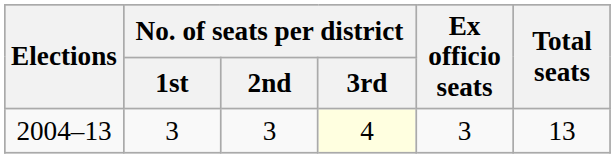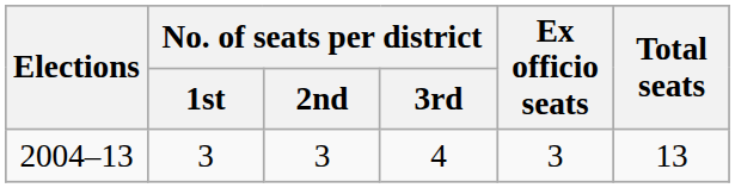2004–13 | No. of seats per district / 3rd: lightyellow background -> no background
